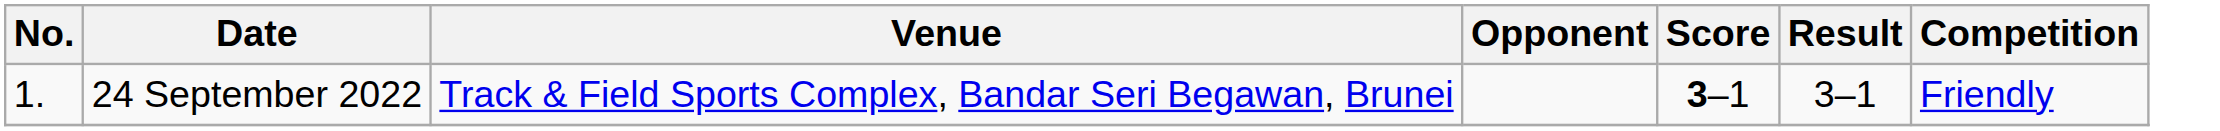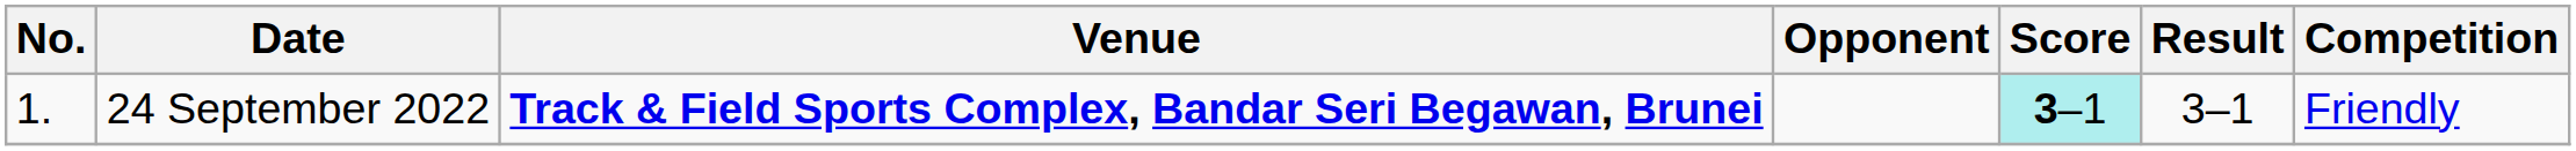24 September 2022 | Venue: normal -> bold
24 September 2022 | Score: no background -> paleturquoise background
